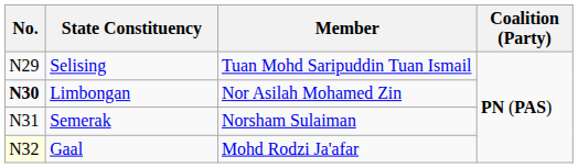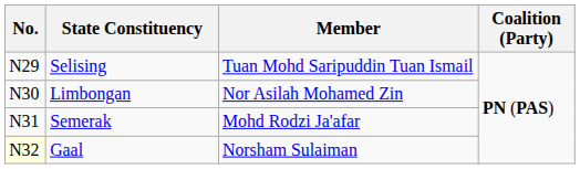Limbongan | No.: bold -> normal
Semerak | Member: Norsham Sulaiman -> Mohd Rodzi Ja'afar
Gaal | Member: Mohd Rodzi Ja'afar -> Norsham Sulaiman
